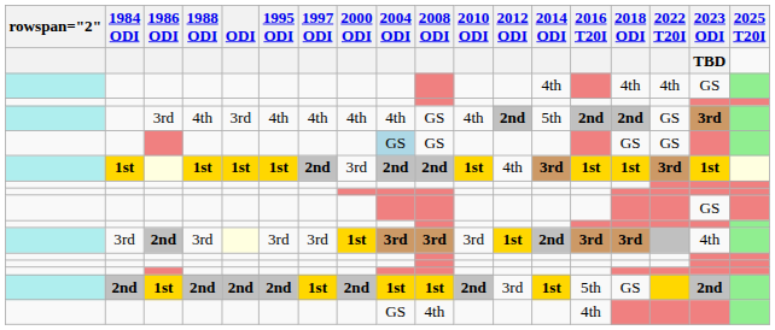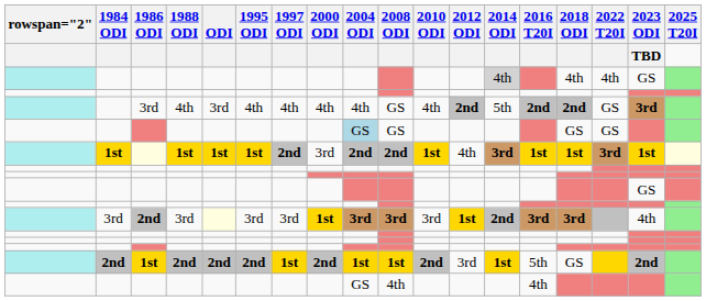row 3 | 2014 ODI: no background -> lightgrey background
